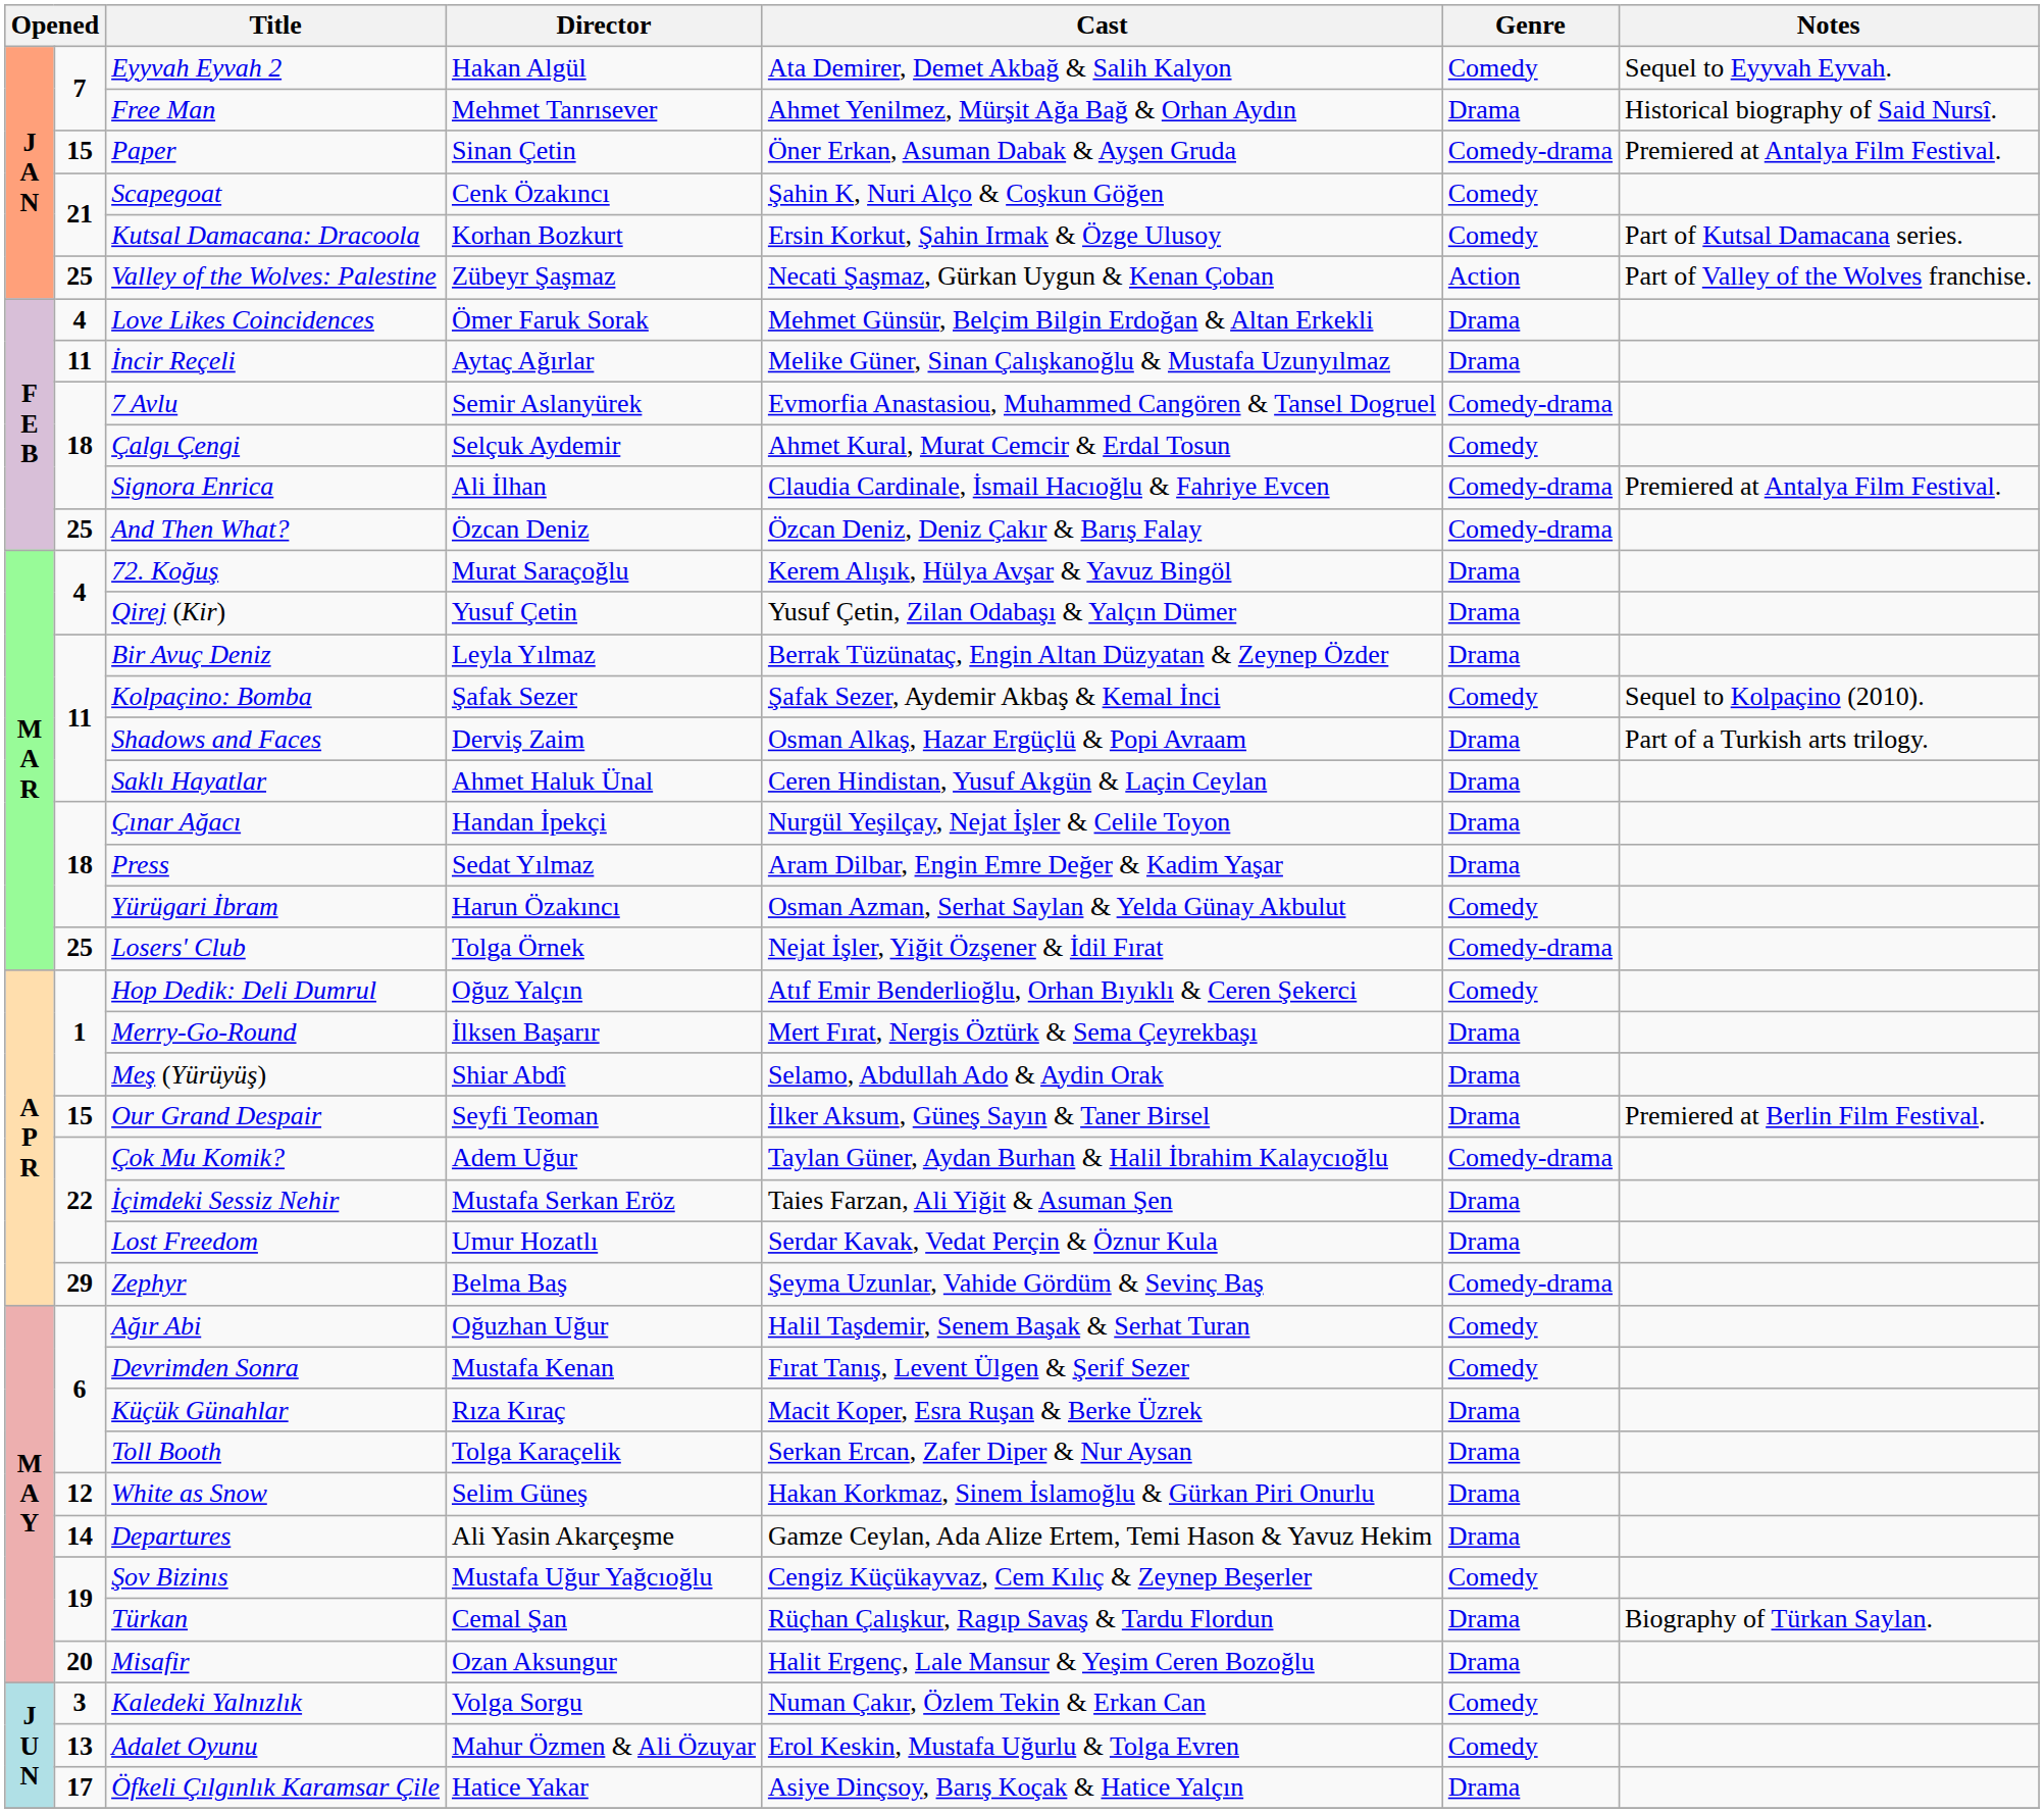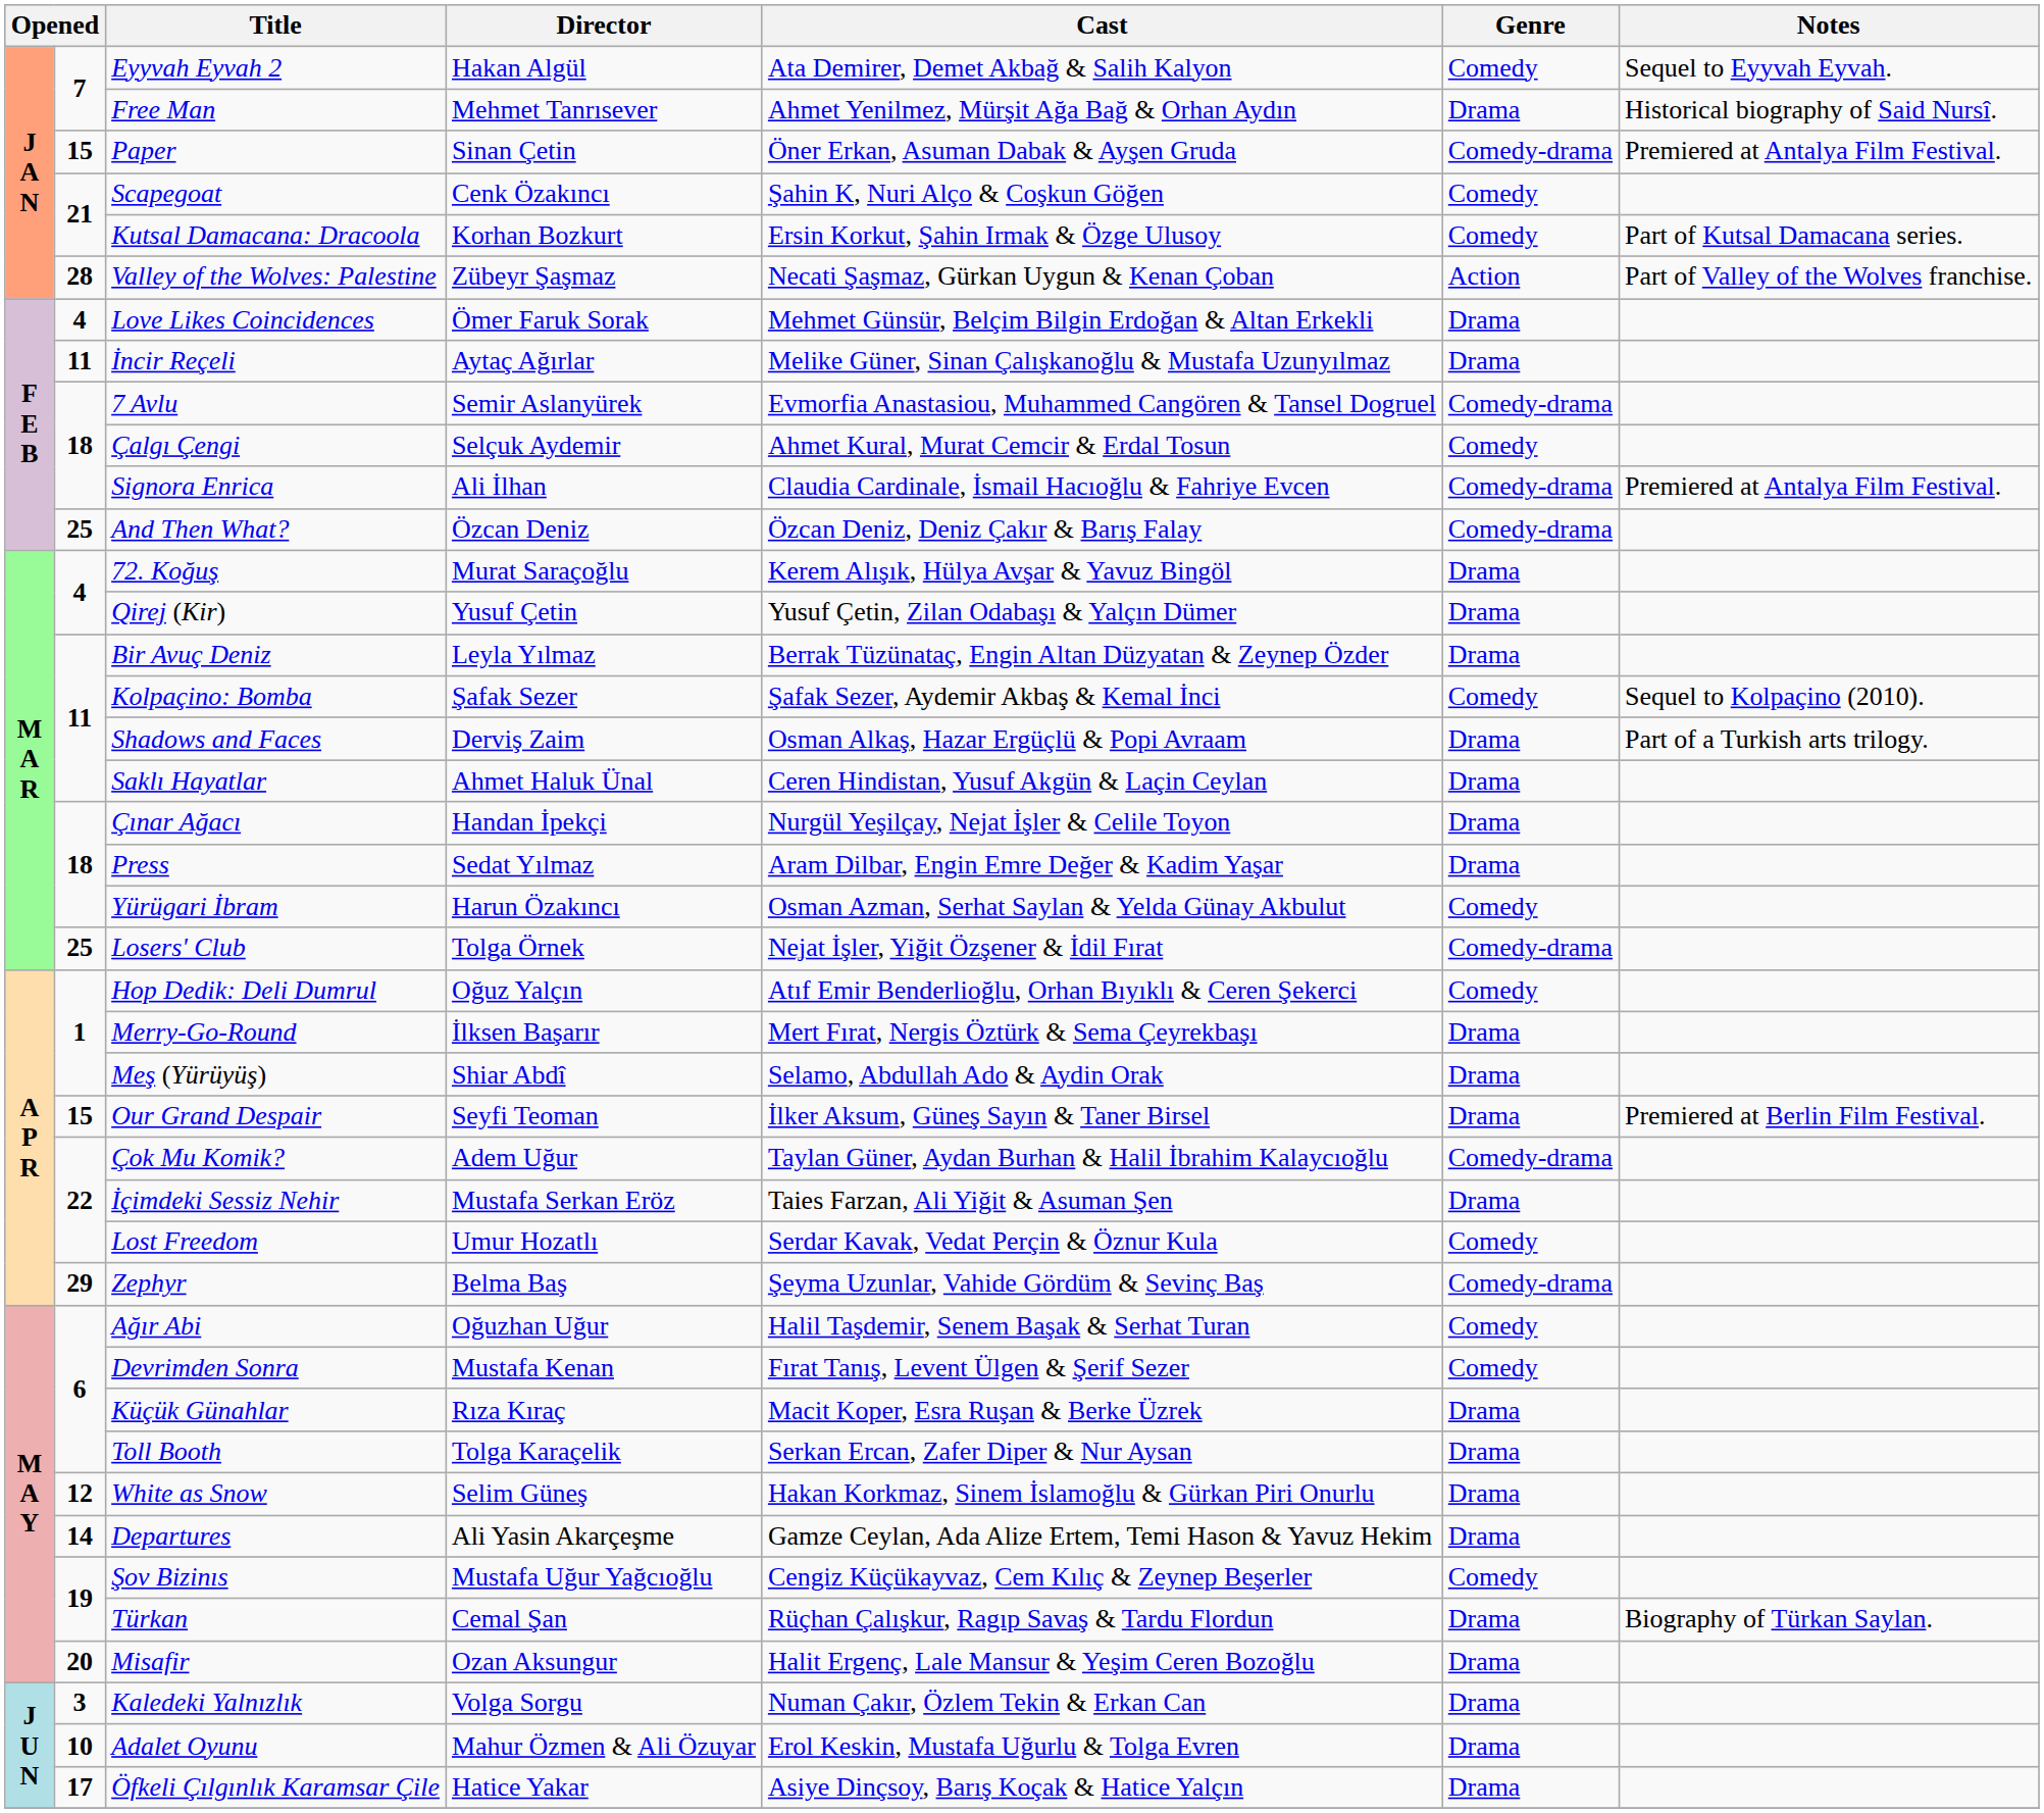Valley of the Wolves: Palestine | column 2: 25 -> 28
Lost Freedom | Genre: Drama -> Comedy
Kaledeki Yalnızlık | Genre: Comedy -> Drama
Adalet Oyunu | column 2: 13 -> 10
Adalet Oyunu | Genre: Comedy -> Drama
